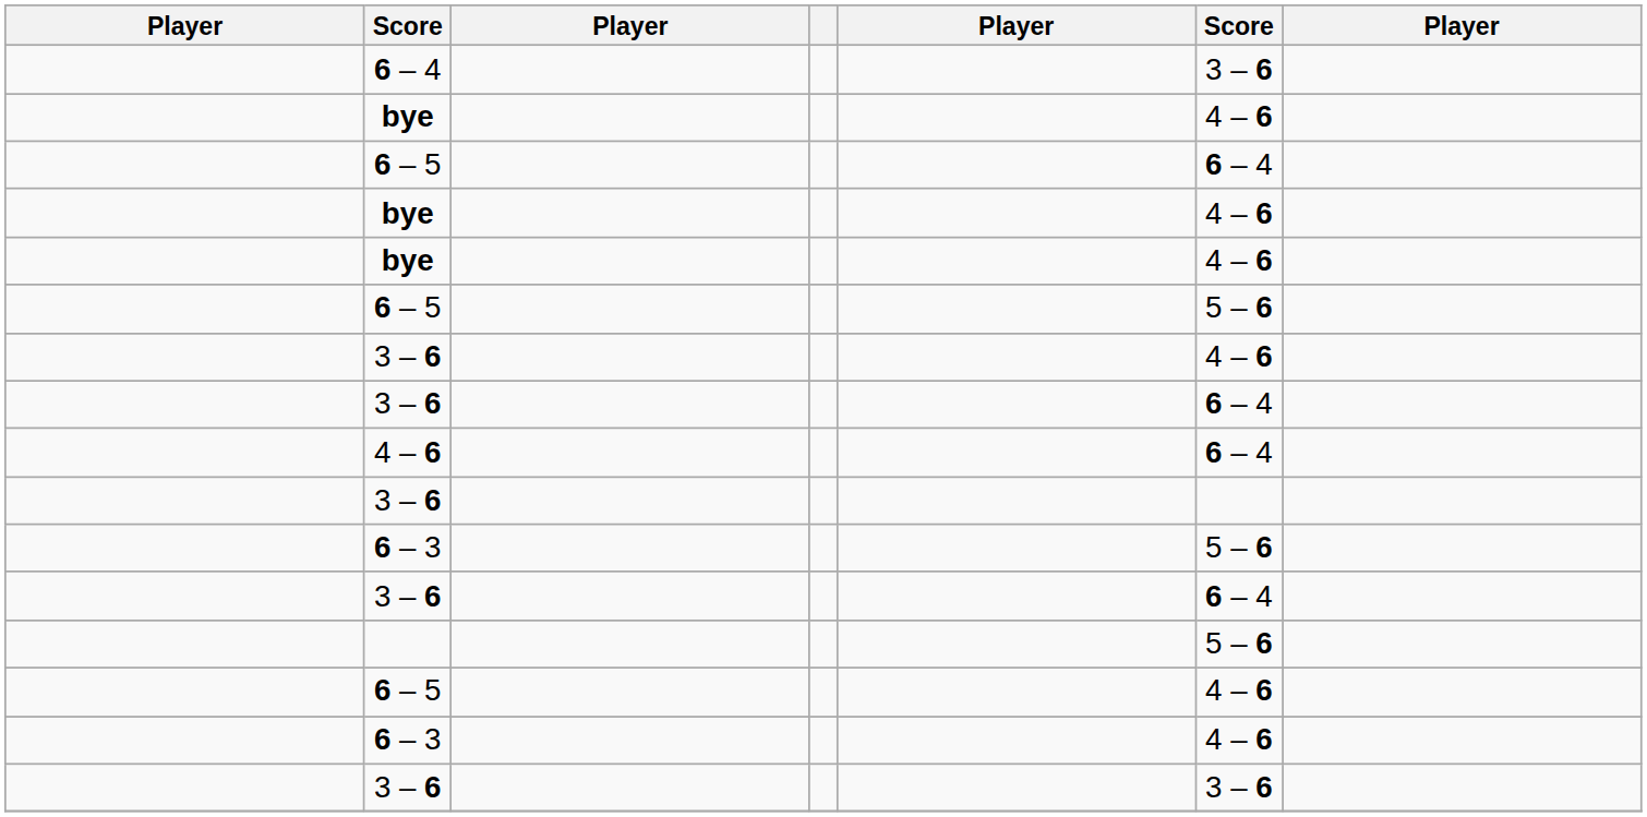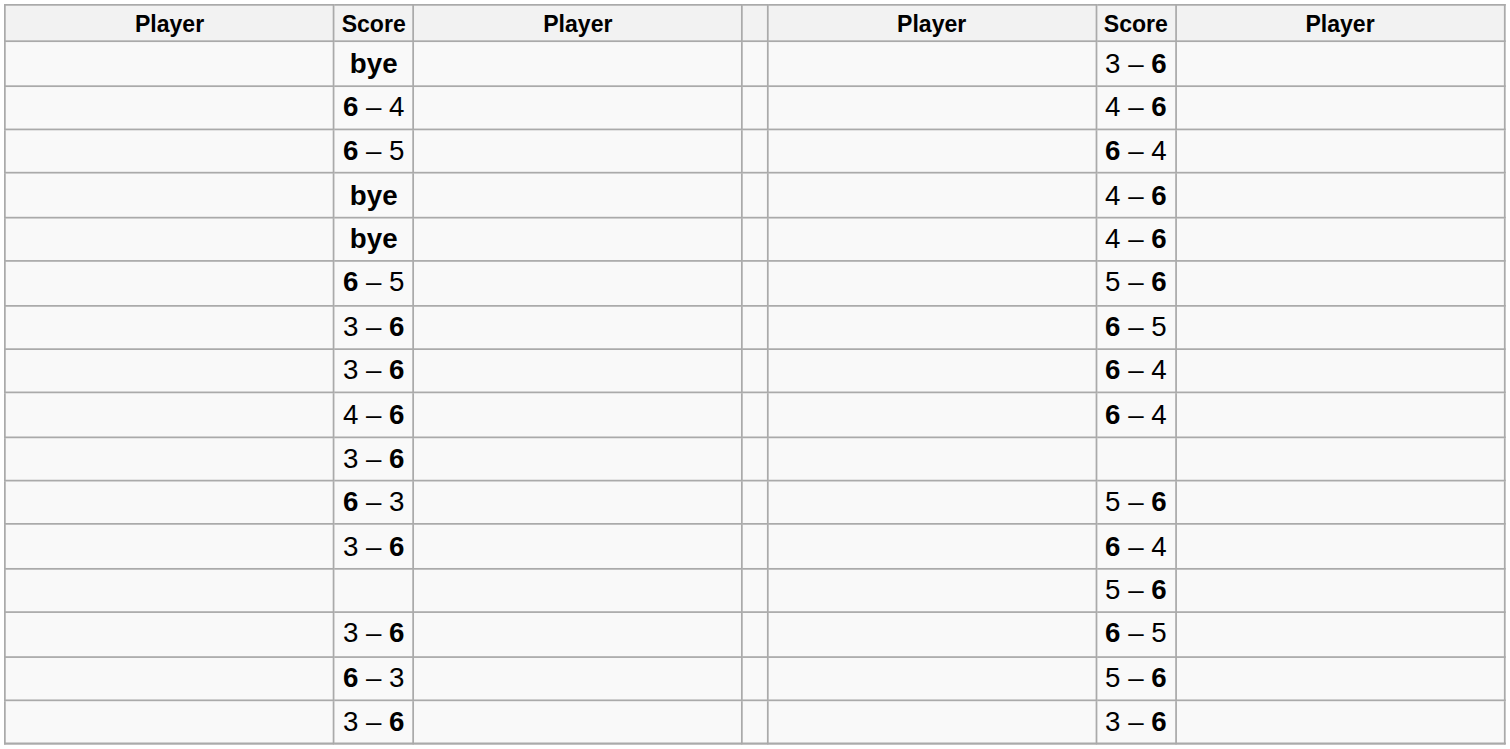row 2 | column 2: 6 – 4 -> bye
row 3 | column 2: bye -> 6 – 4
row 8 | column 6: 4 – 6 -> 6 – 5
row 15 | column 2: 6 – 5 -> 3 – 6
row 15 | column 6: 4 – 6 -> 6 – 5
row 16 | column 6: 4 – 6 -> 5 – 6
